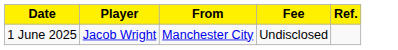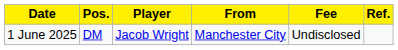+ column: Pos. | DM
